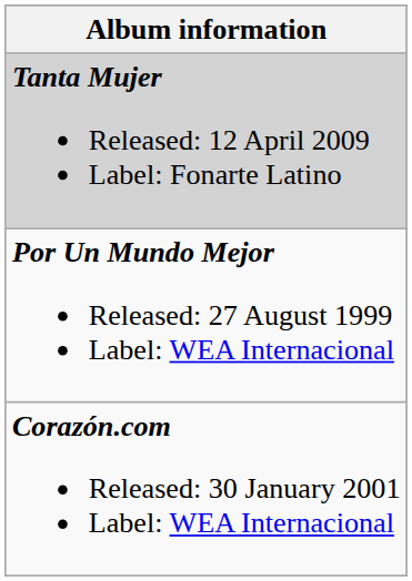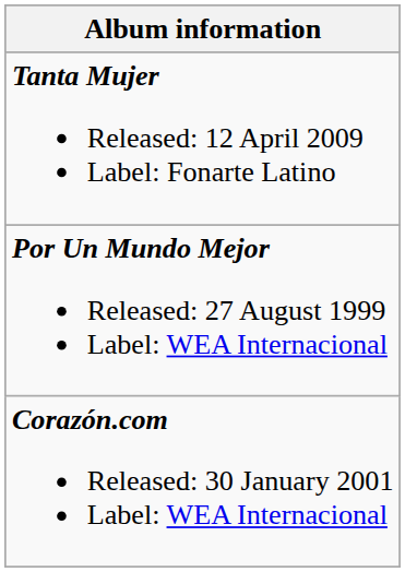row 2 | column 1: lightgrey background -> no background
